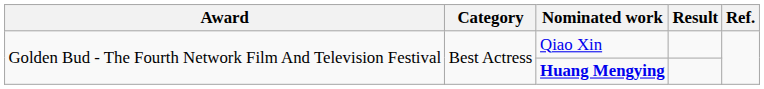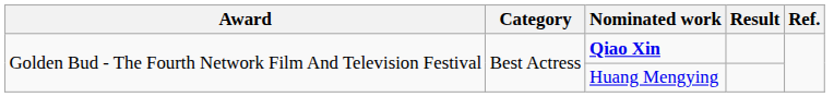Qiao Xin | Nominated work: normal -> bold
Huang Mengying | Nominated work: bold -> normal
